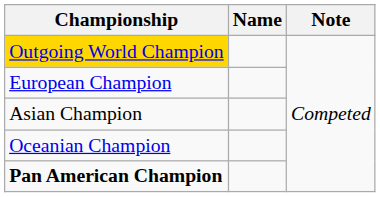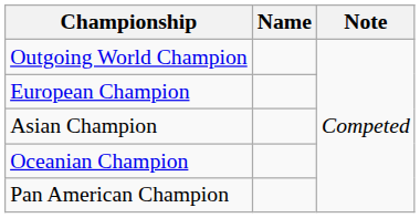Outgoing World Champion | Championship: gold background -> no background
Pan American Champion | Championship: bold -> normal
